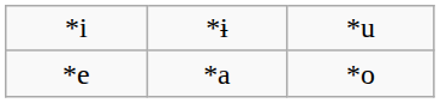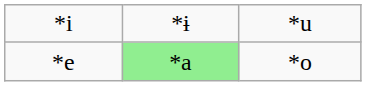*e | column 2: no background -> lightgreen background
